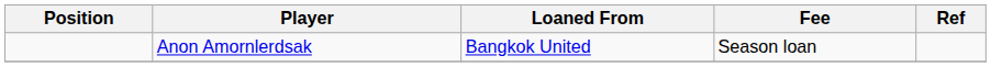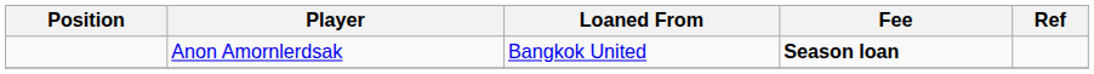Anon Amornlerdsak | Fee: normal -> bold
